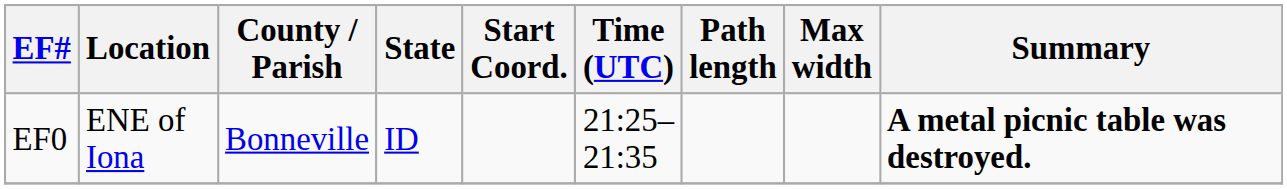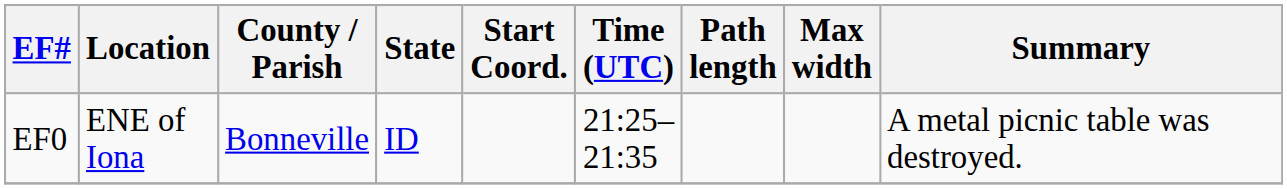EF0 | Summary: bold -> normal
